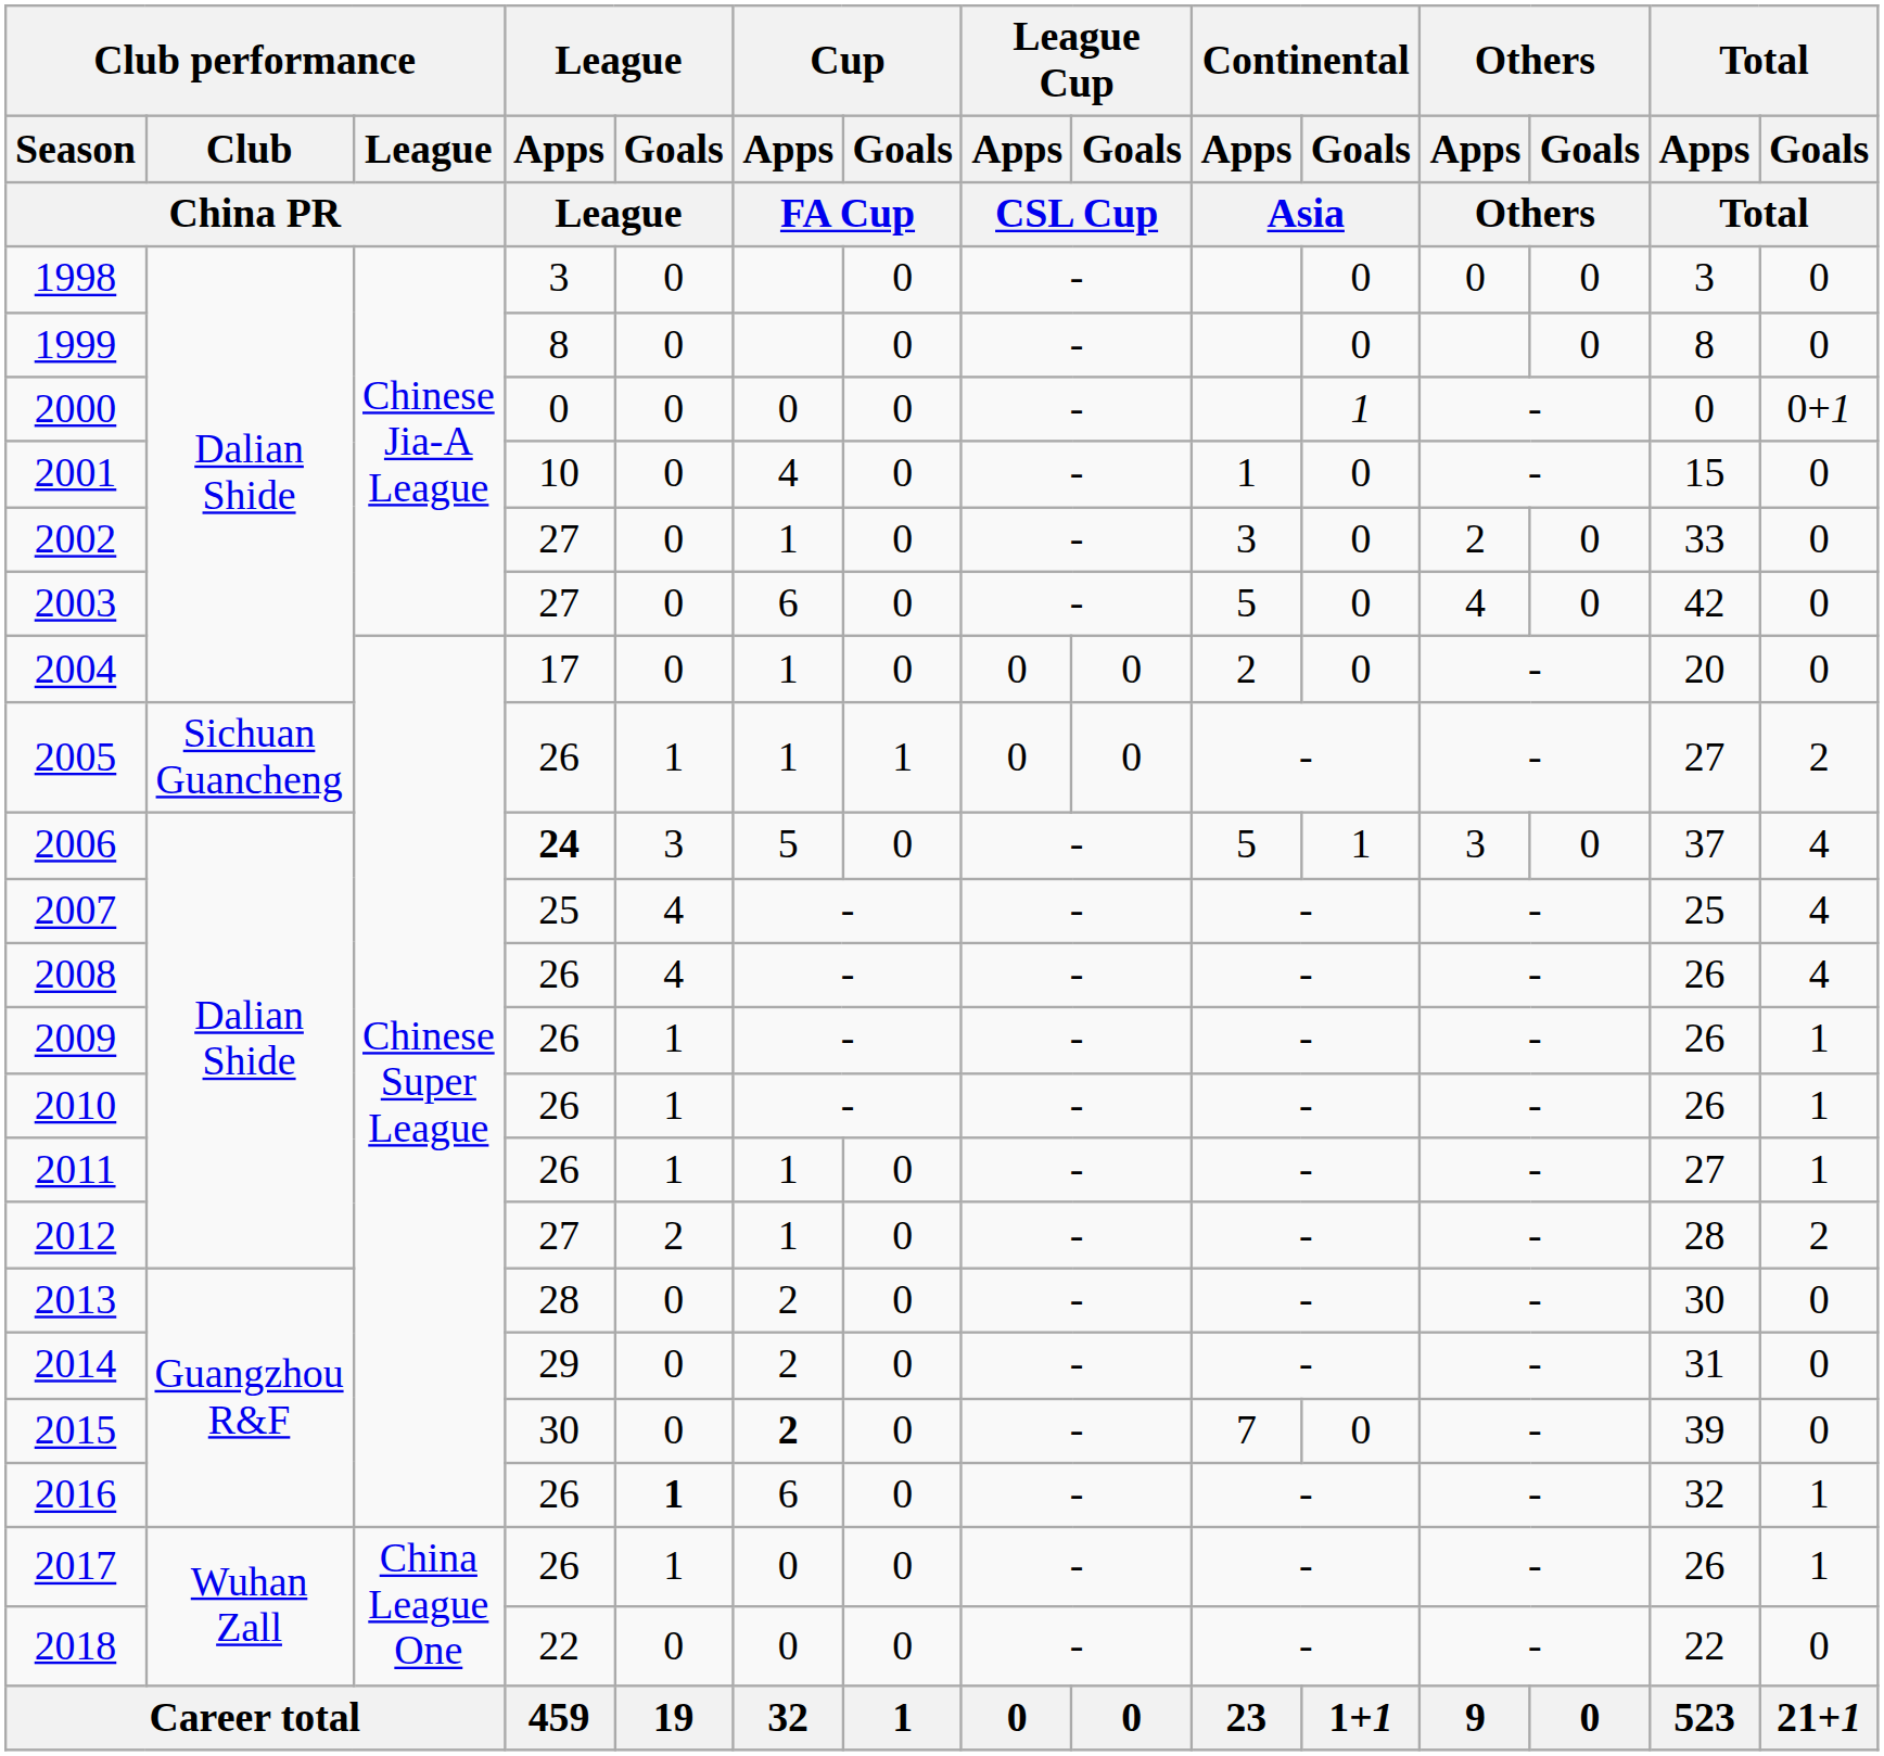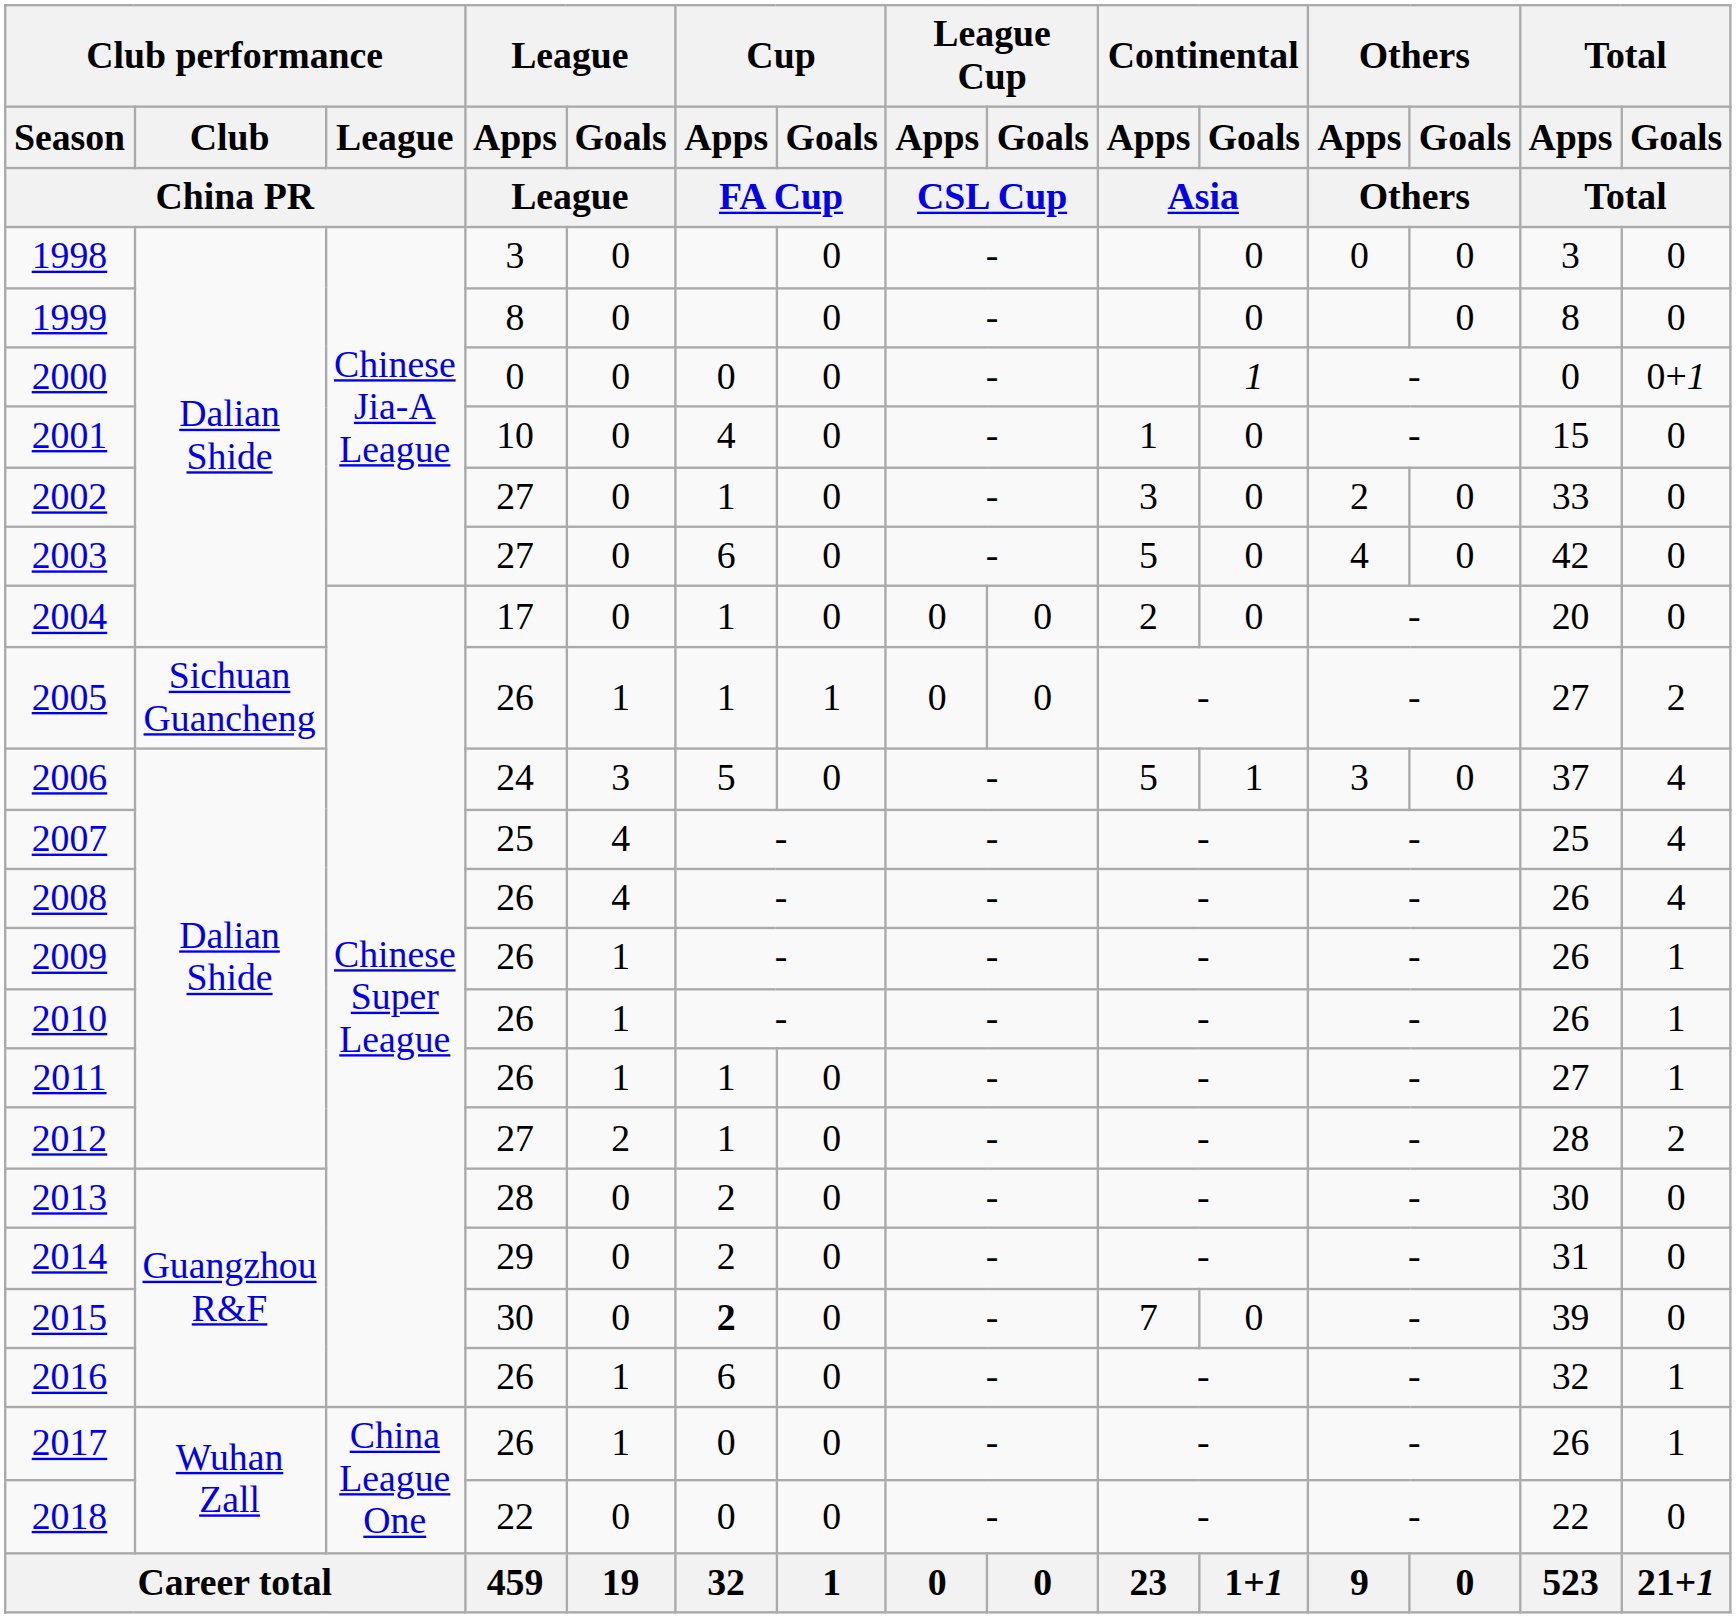2006 | League / Apps / League: bold -> normal
2016 | League / Goals / League: bold -> normal
